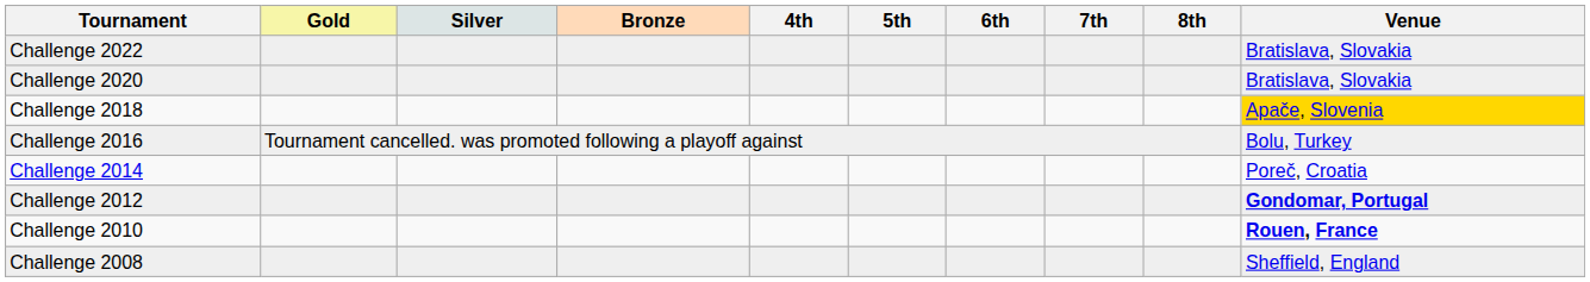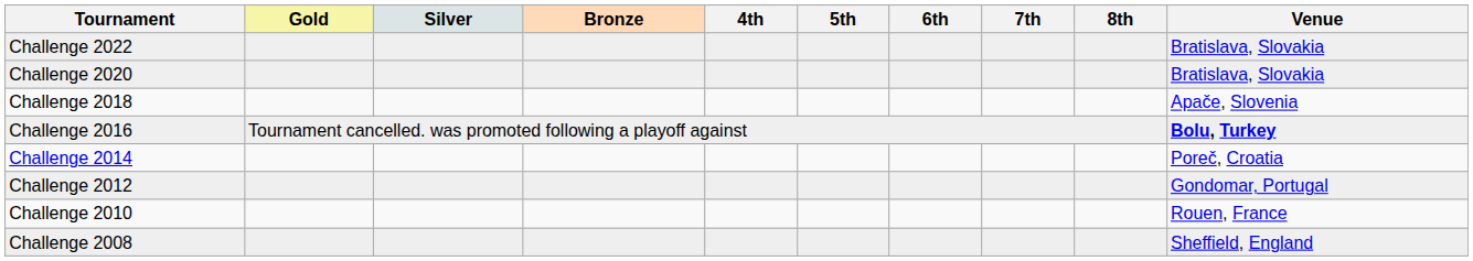Challenge 2018 | Venue: gold background -> no background
Challenge 2016 | Venue: normal -> bold
Challenge 2012 | Venue: bold -> normal
Challenge 2010 | Venue: bold -> normal
